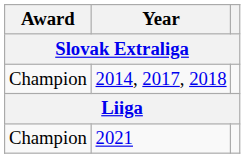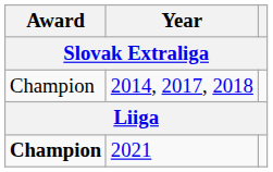2021 | Award: normal -> bold
